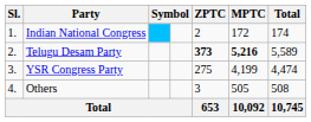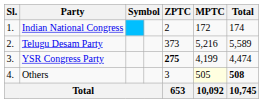Telugu Desam Party | ZPTC: bold -> normal
Telugu Desam Party | MPTC: bold -> normal
YSR Congress Party | ZPTC: normal -> bold
Others | MPTC: no background -> lightyellow background
Others | Total: normal -> bold
